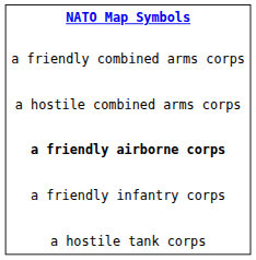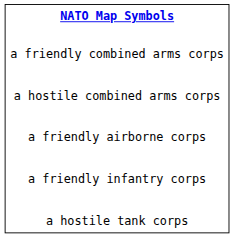row 4 | column 1: bold -> normal
